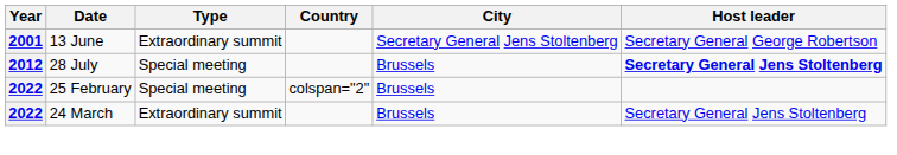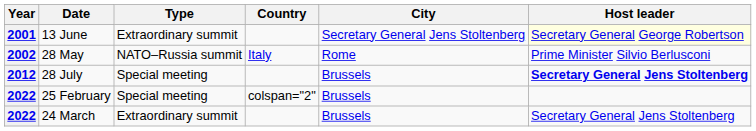13 June | Host leader: no background -> lightyellow background
+ row: 2002 | 28 May | NATO–Russia summit | Italy | Rome | Prime Minister Silvio Berlusconi
